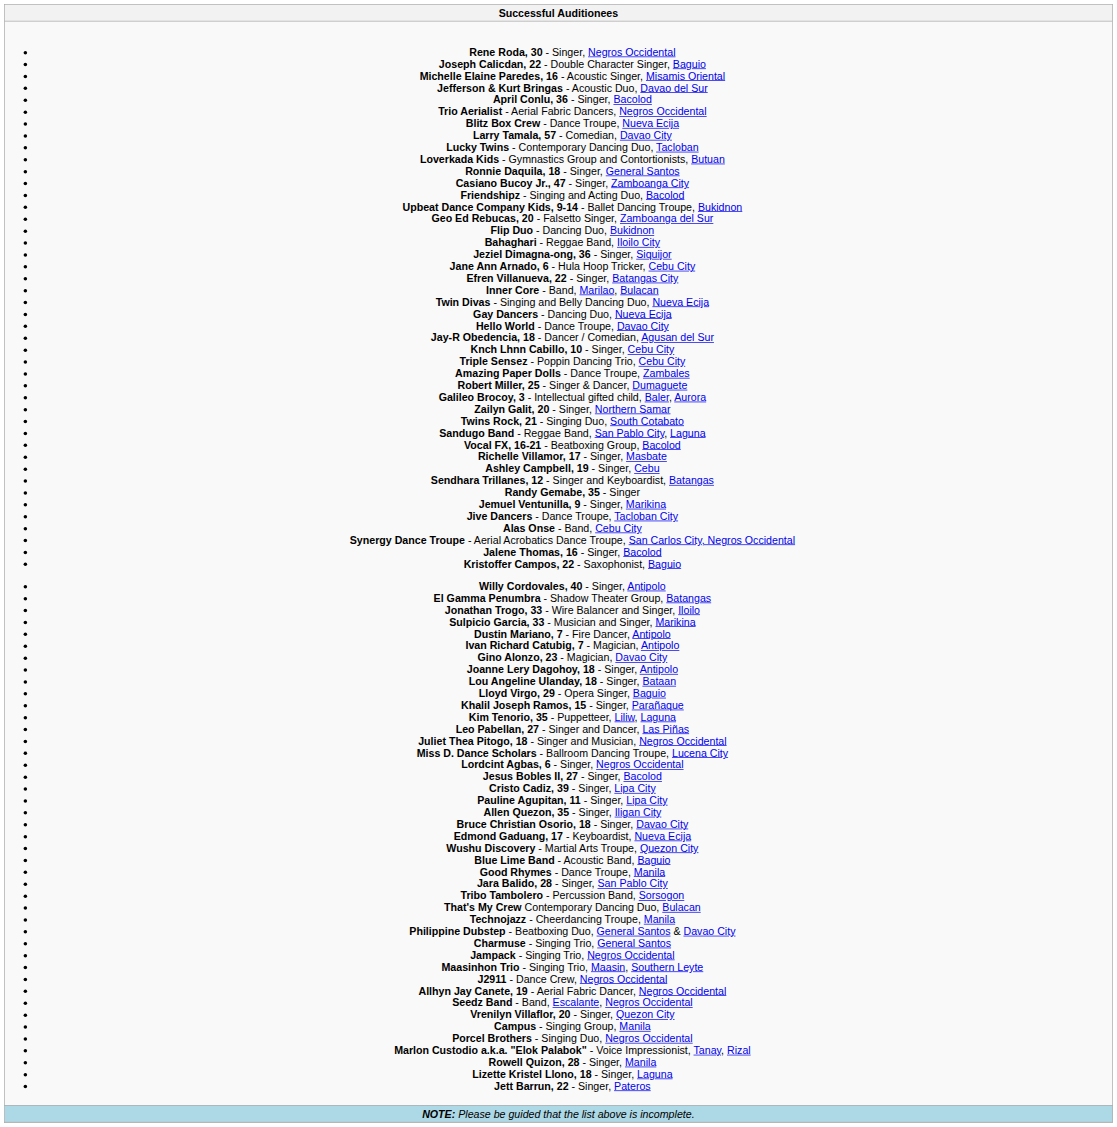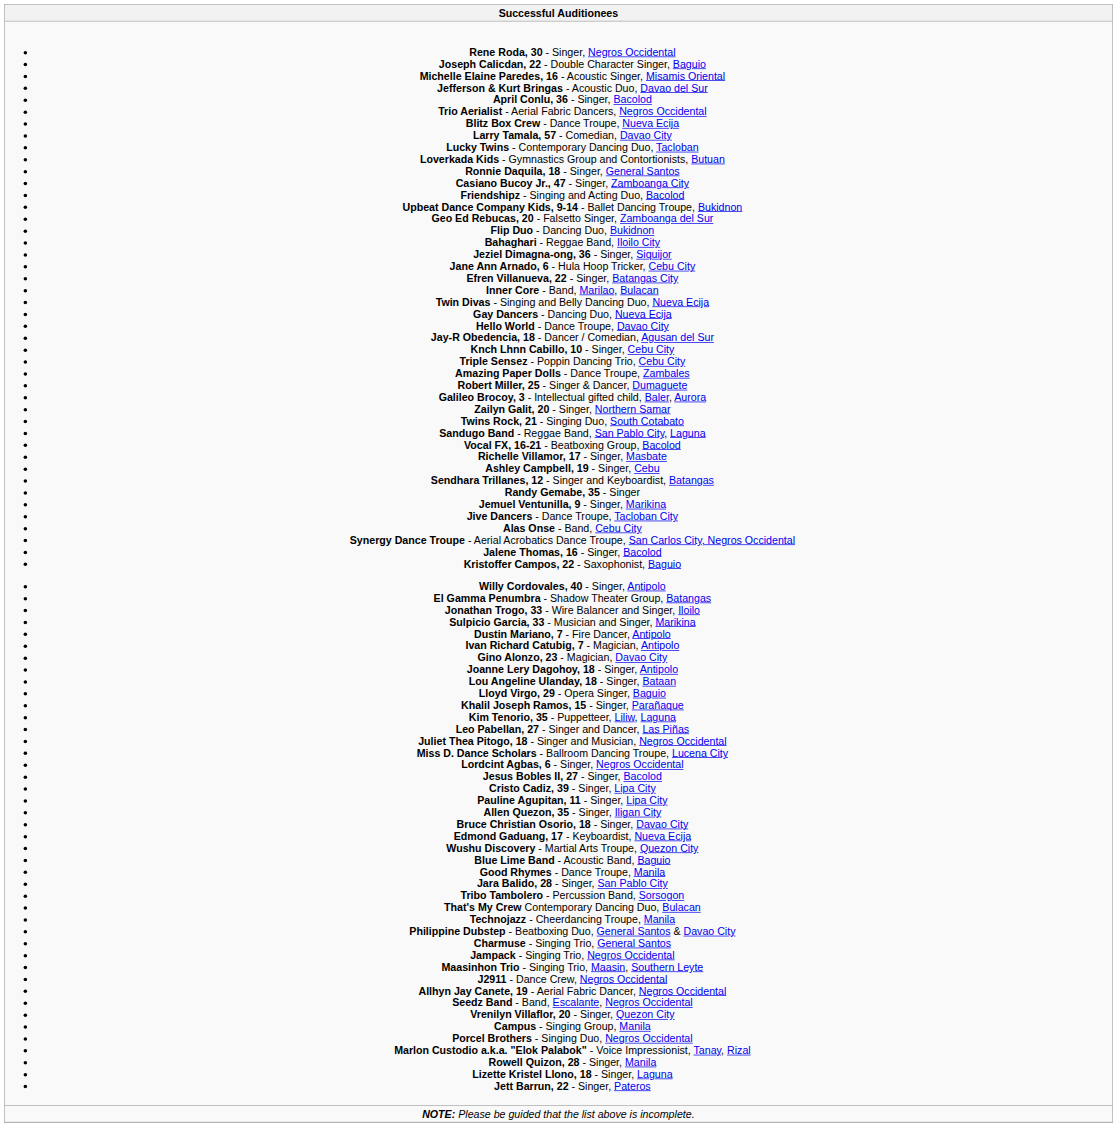row 3 | column 1: lightblue background -> no background
